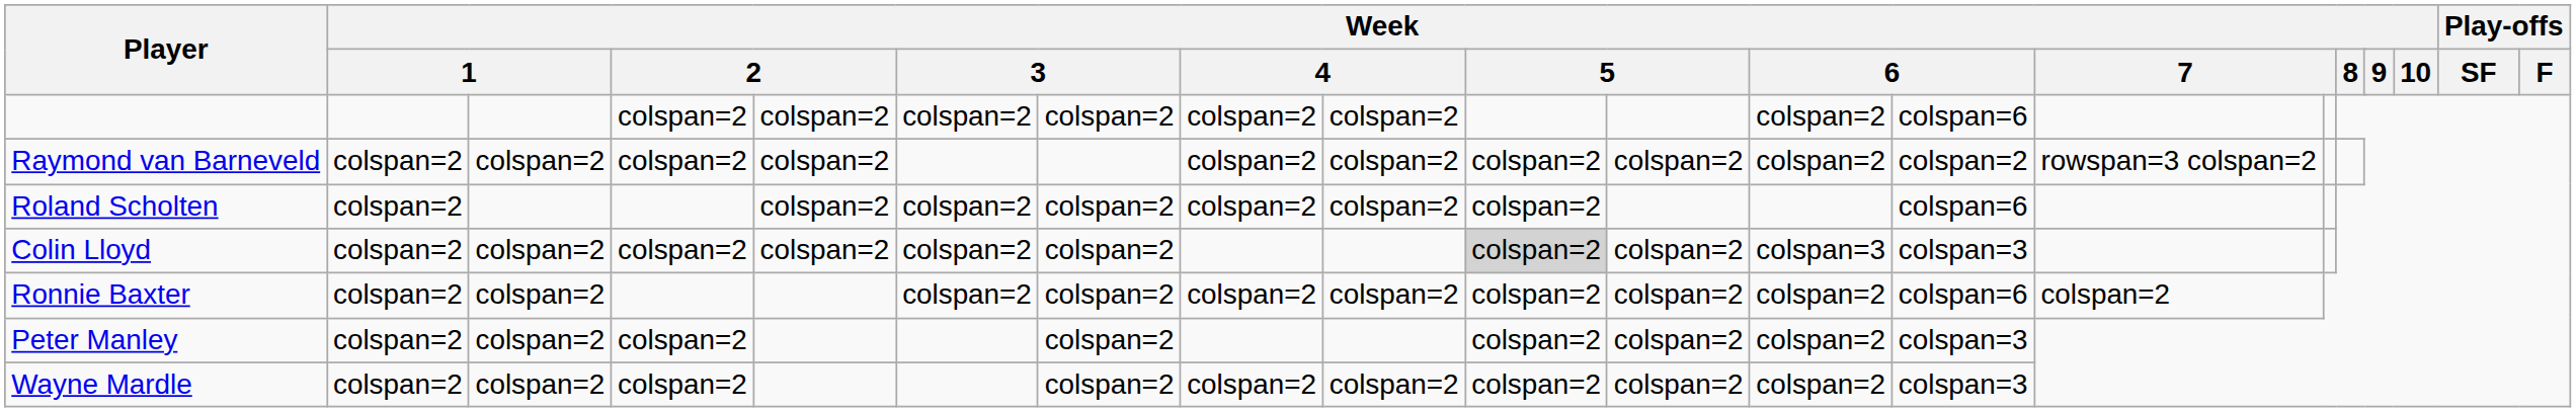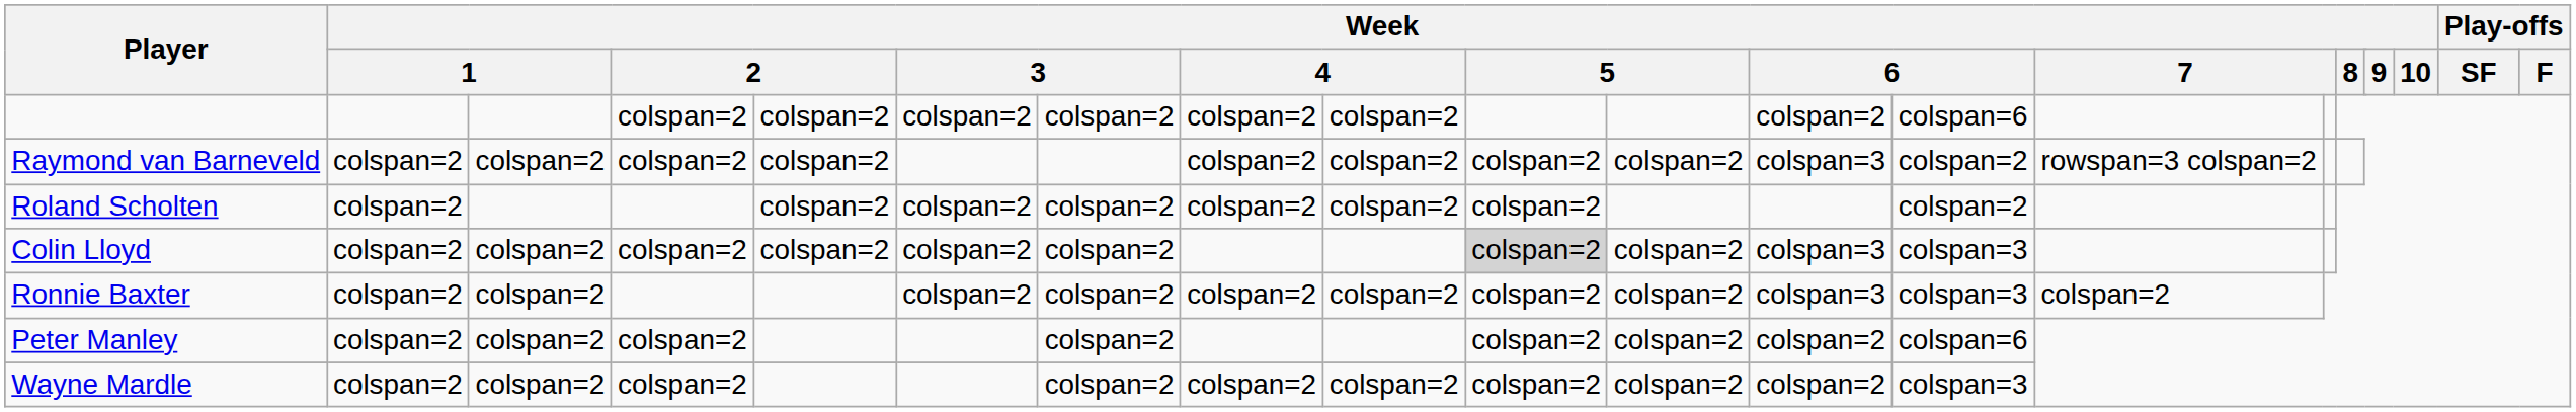Raymond van Barneveld | column 12: colspan=2 -> colspan=3
Roland Scholten | column 13: colspan=6 -> colspan=2
Ronnie Baxter | column 12: colspan=2 -> colspan=3
Ronnie Baxter | column 13: colspan=6 -> colspan=3
Peter Manley | column 13: colspan=3 -> colspan=6
